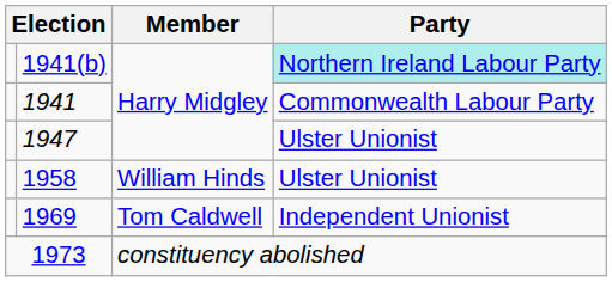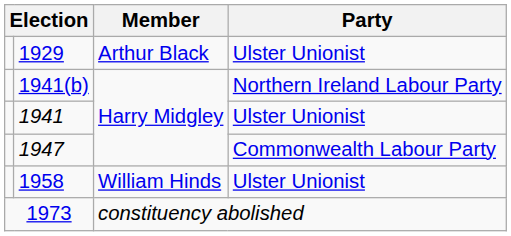+ row: 1929 | Arthur Black | Ulster Unionist
1941(b) | Party: paleturquoise background -> no background
1941 | Party: Commonwealth Labour Party -> Ulster Unionist
1947 | Party: Ulster Unionist -> Commonwealth Labour Party
- row: 1969 | Tom Caldwell | Independent Unionist
